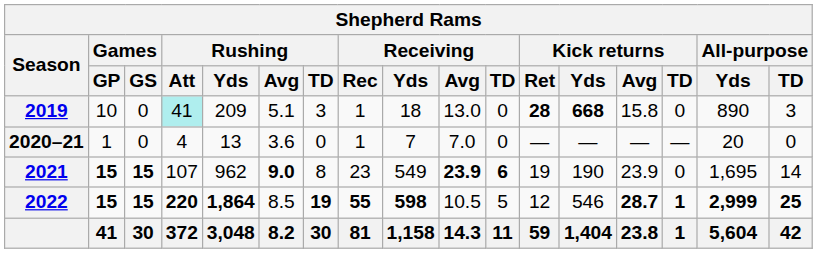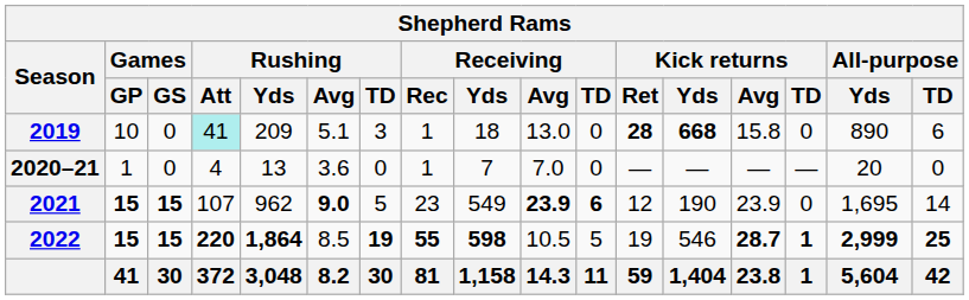2019 | All-purpose / TD: 3 -> 6
2021 | Rushing / TD: 8 -> 5
2021 | Kick returns / Ret: 19 -> 12
2022 | Kick returns / Ret: 12 -> 19
